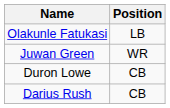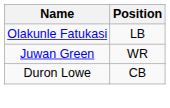- row: Darius Rush | CB
